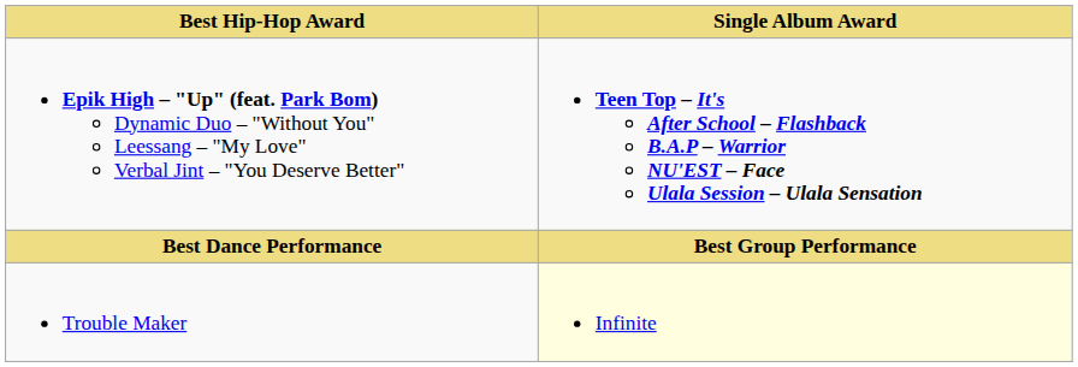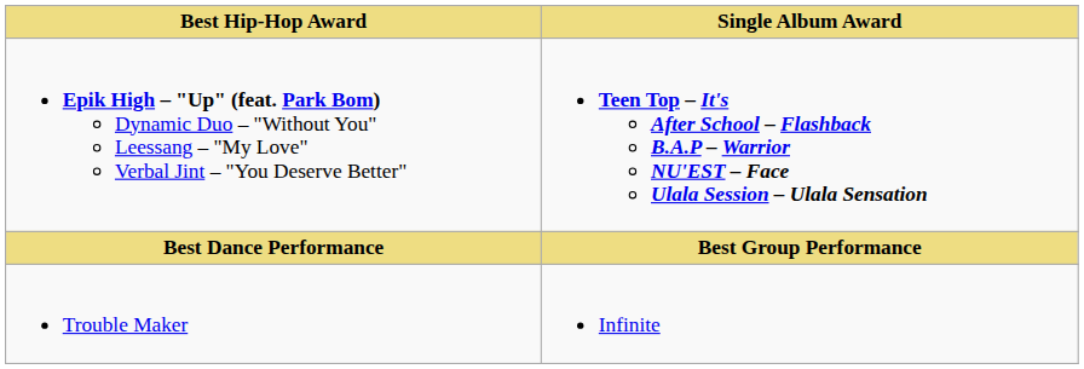Trouble Maker | Single Album Award: lightyellow background -> no background
